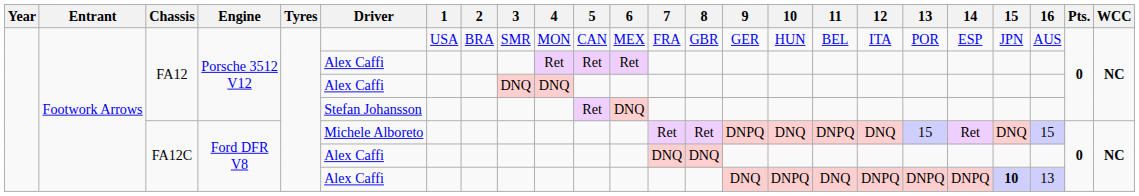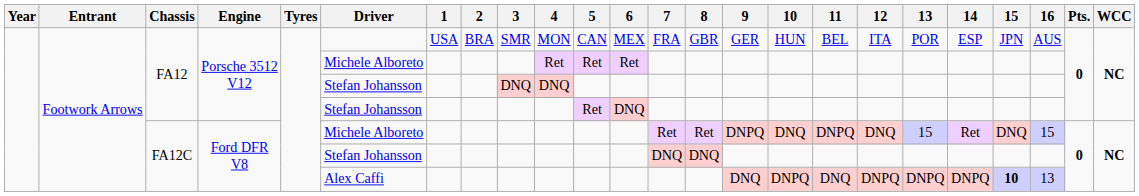row 3 | Driver: Alex Caffi -> Michele Alboreto
row 4 | Driver: Alex Caffi -> Stefan Johansson
row 7 | Driver: Alex Caffi -> Stefan Johansson
